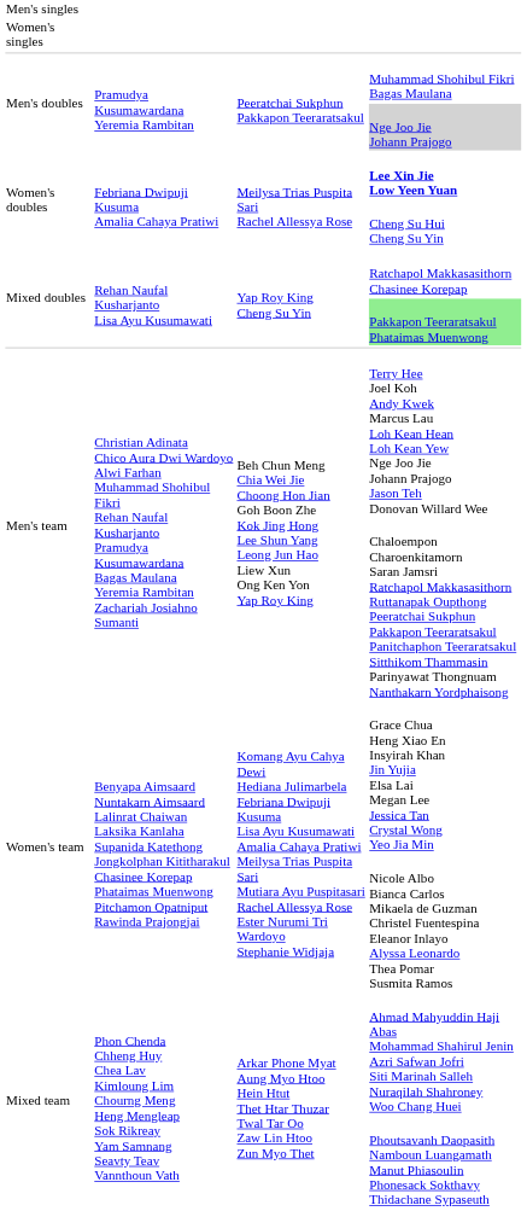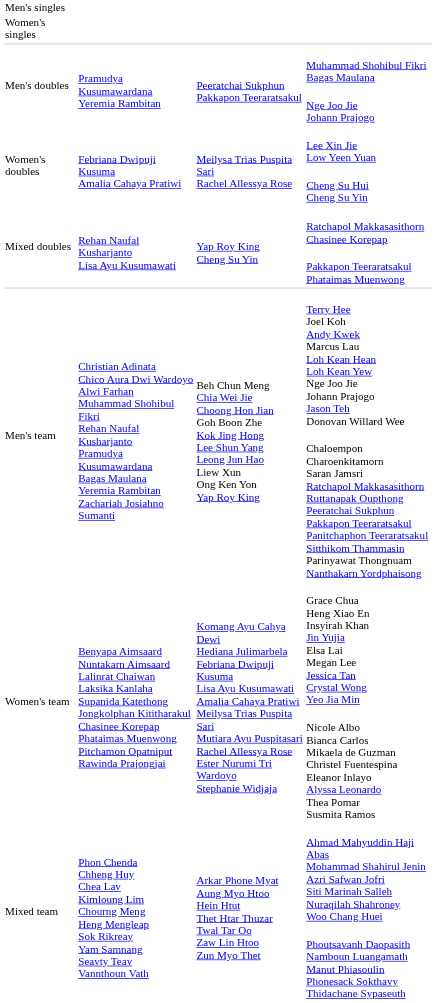Nge Joo Jie Johann Prajogo | column 4: lightgrey background -> no background
Lee Xin Jie Low Yeen Yuan | column 4: bold -> normal
Pakkapon Teeraratsakul Phataimas Muenwong | column 4: lightgreen background -> no background
